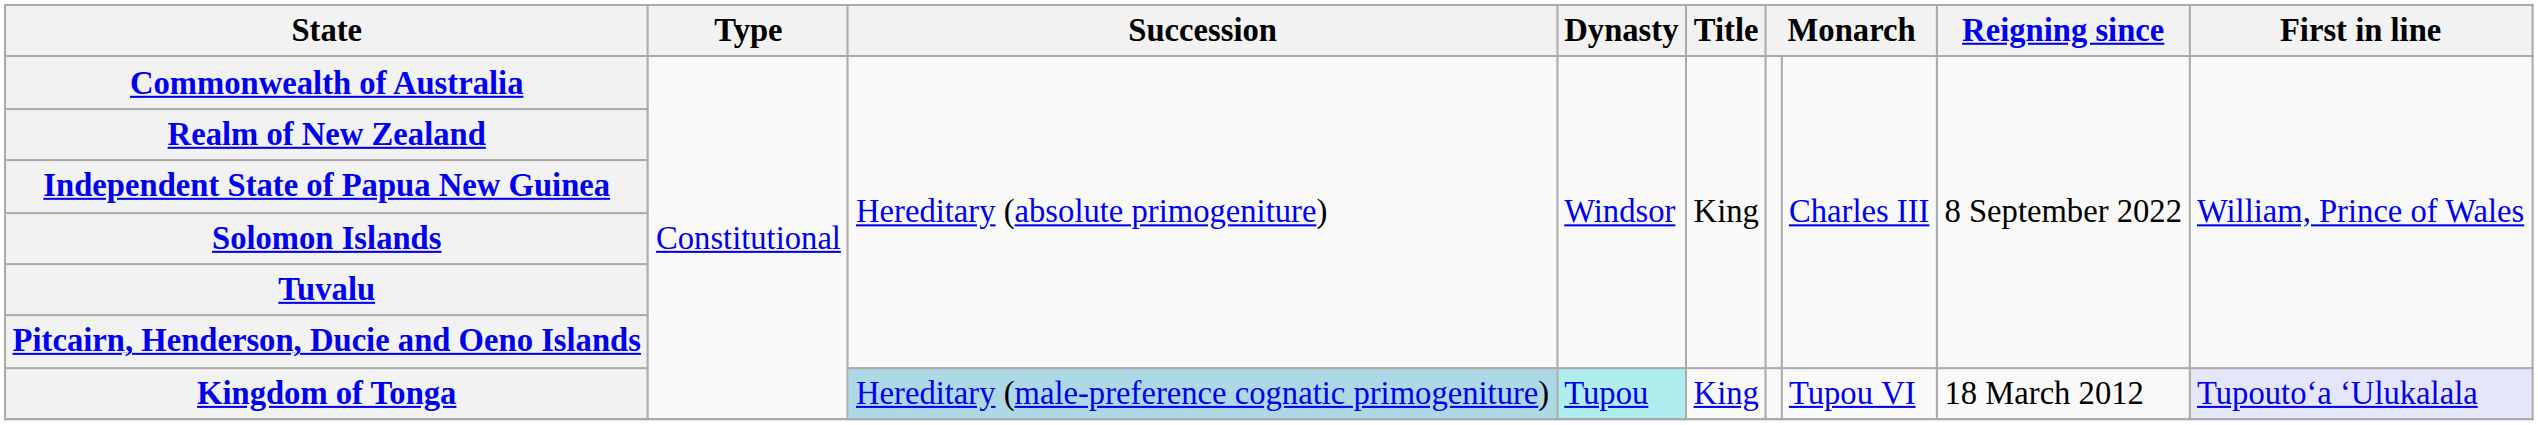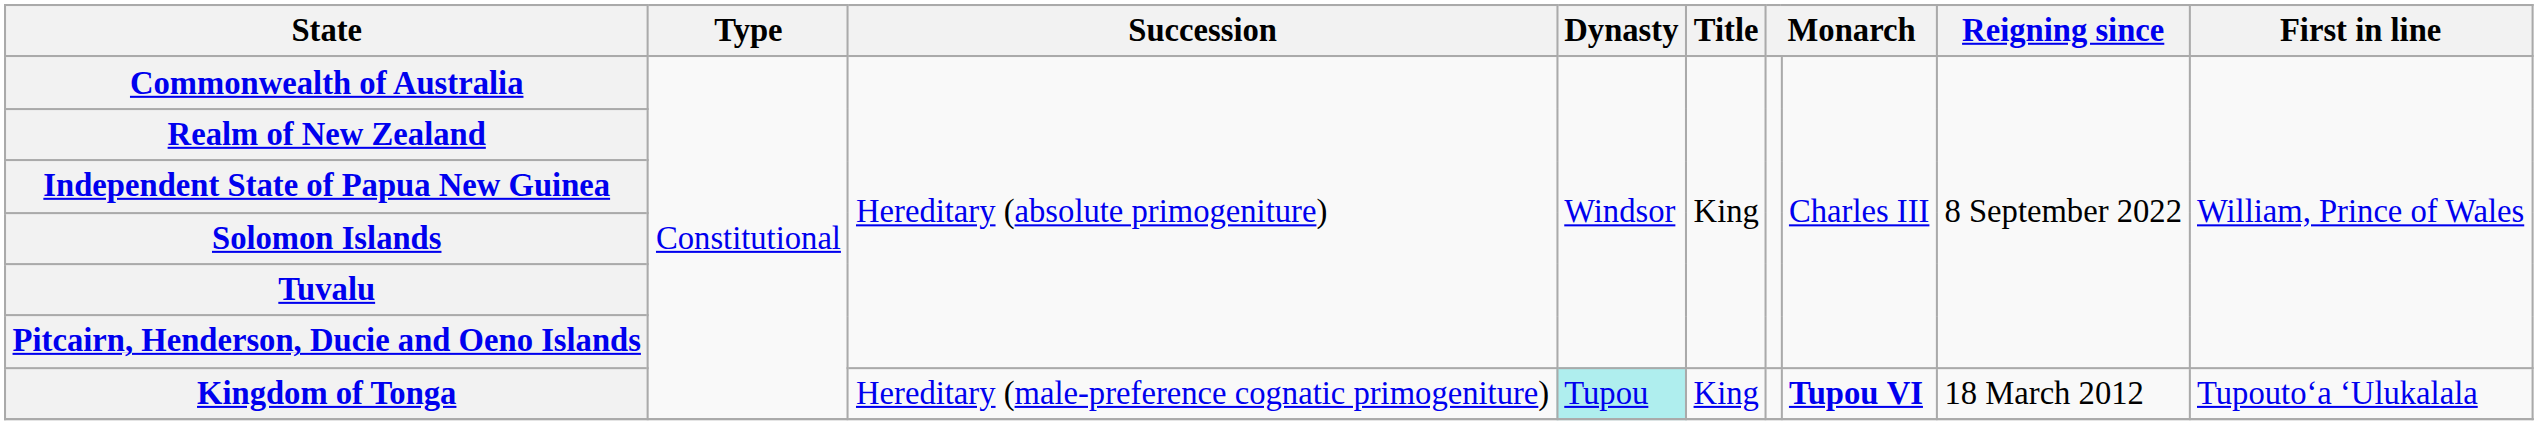Kingdom of Tonga | Succession: lightblue background -> no background
Kingdom of Tonga | column 7: normal -> bold
Kingdom of Tonga | First in line: lavender background -> no background
